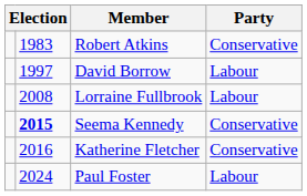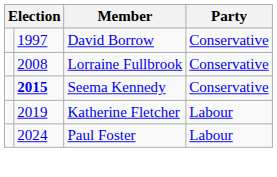- row: 1983 | Robert Atkins | Conservative
David Borrow | Party: Labour -> Conservative
Lorraine Fullbrook | Party: Labour -> Conservative
Katherine Fletcher | column 2: 2016 -> 2019
Katherine Fletcher | Party: Conservative -> Labour
